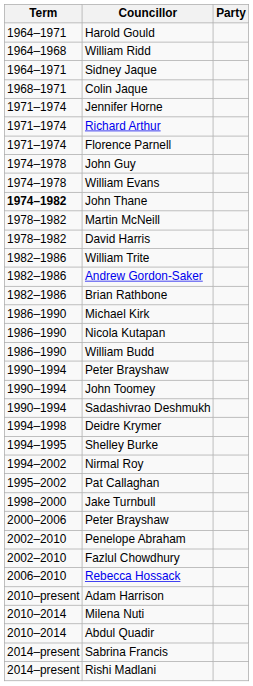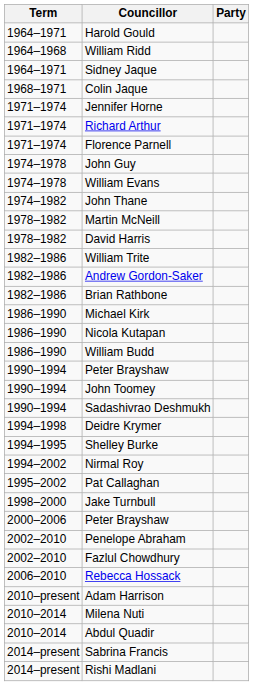John Thane | Term: bold -> normal
